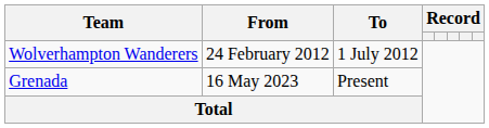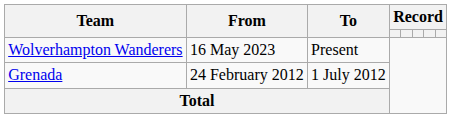Wolverhampton Wanderers | From: 24 February 2012 -> 16 May 2023
Wolverhampton Wanderers | To: 1 July 2012 -> Present
Grenada | From: 16 May 2023 -> 24 February 2012
Grenada | To: Present -> 1 July 2012
